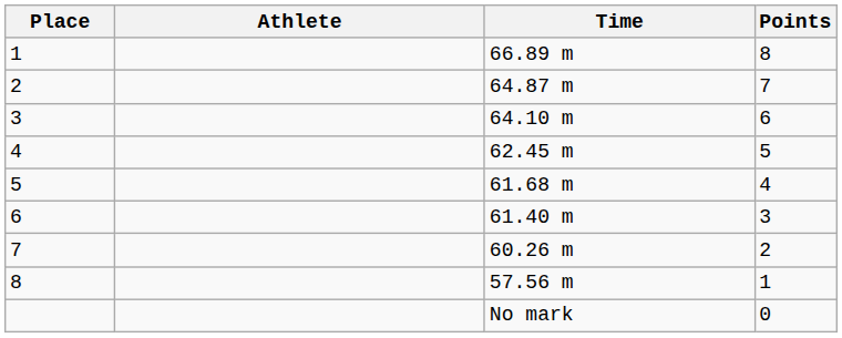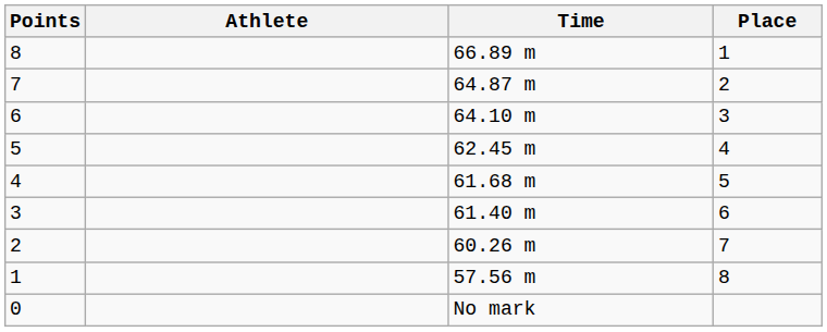columns swapped: Place <-> Points
